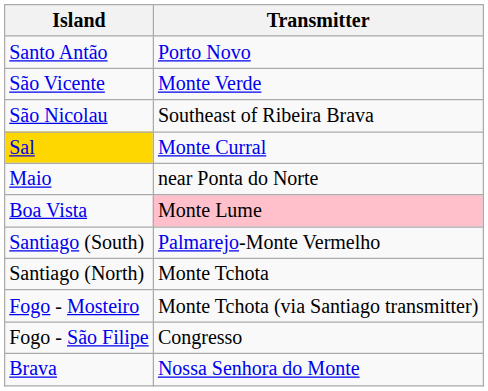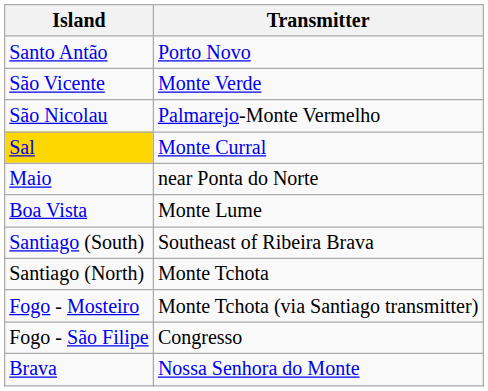row 4 | Transmitter: Southeast of Ribeira Brava -> Palmarejo-Monte Vermelho
row 7 | Transmitter: pink background -> no background
row 8 | Transmitter: Palmarejo-Monte Vermelho -> Southeast of Ribeira Brava
